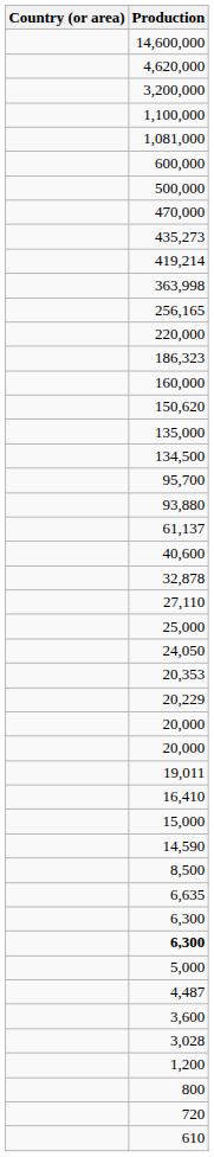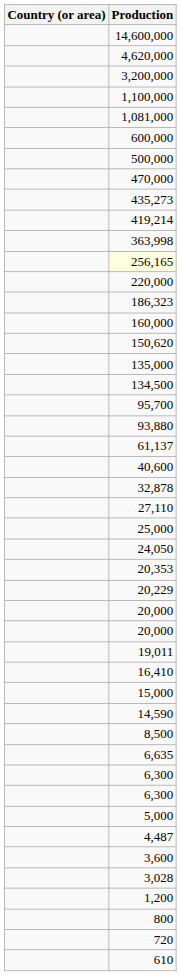row 13 | Production: no background -> lightyellow background
row 39 | Production: bold -> normal
